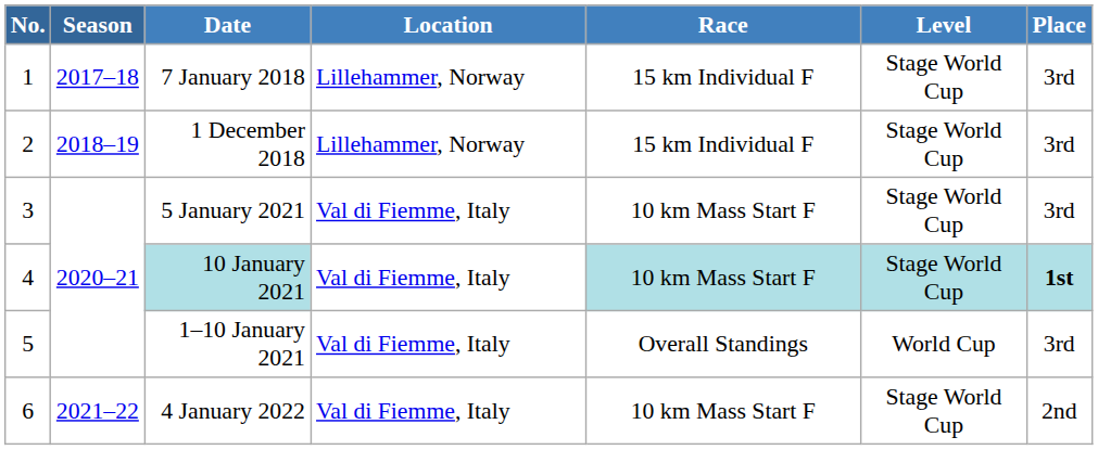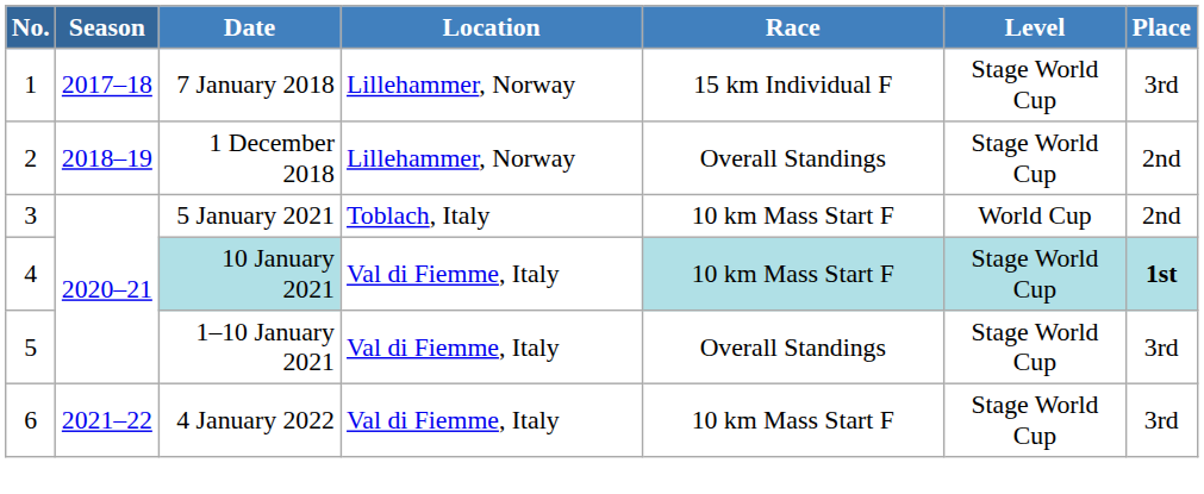1 December 2018 | Race: 15 km Individual F -> Overall Standings
1 December 2018 | Place: 3rd -> 2nd
5 January 2021 | Location: Val di Fiemme, Italy -> Toblach, Italy
5 January 2021 | Level: Stage World Cup -> World Cup
5 January 2021 | Place: 3rd -> 2nd
1–10 January 2021 | Level: World Cup -> Stage World Cup
4 January 2022 | Place: 2nd -> 3rd
